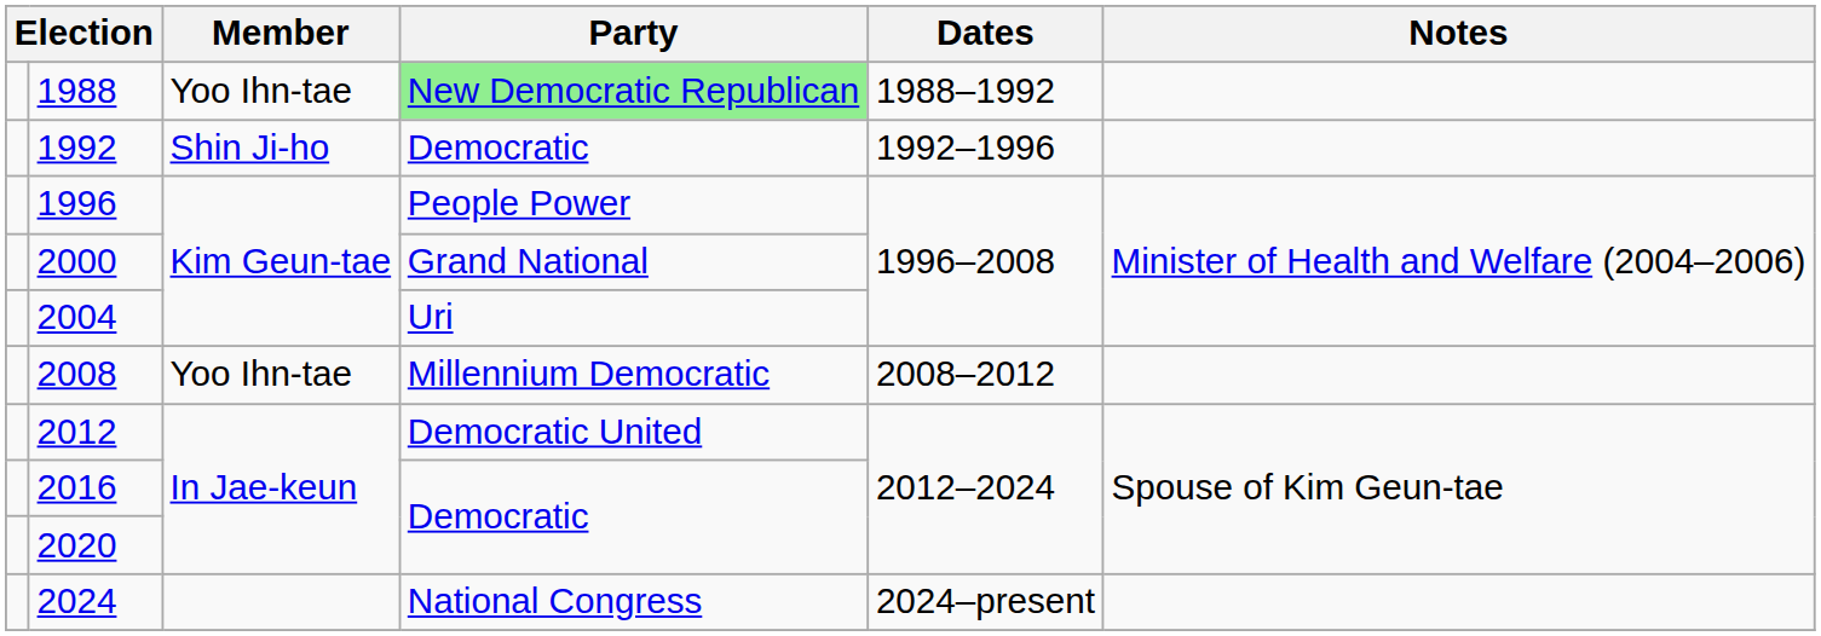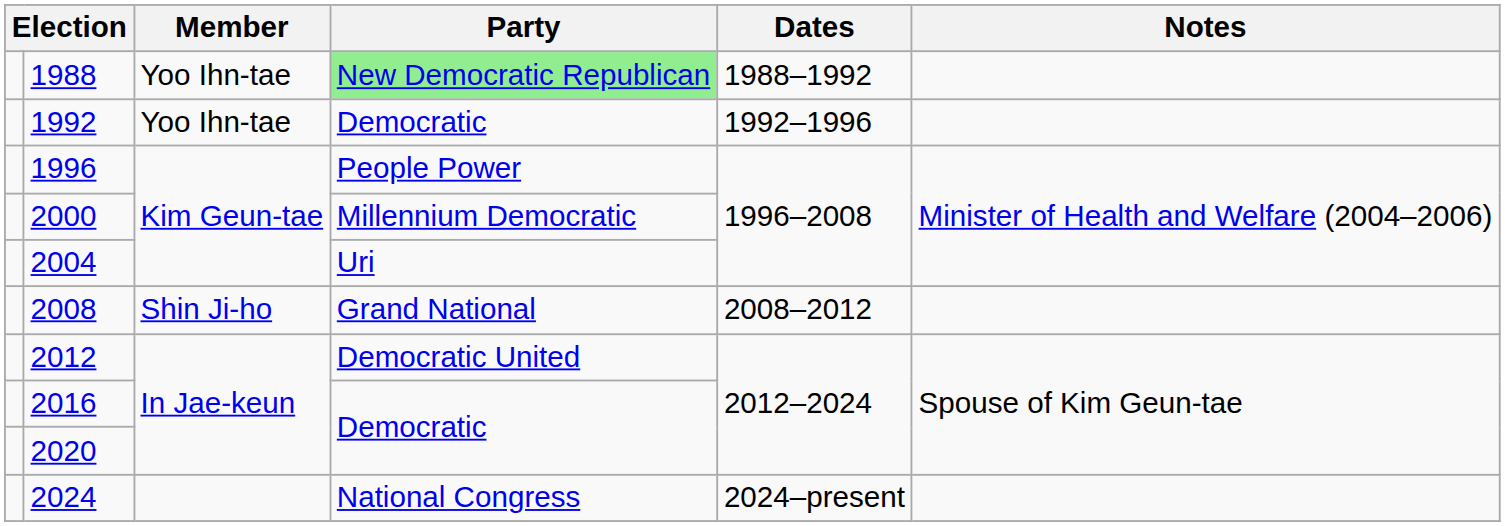1992 | Member: Shin Ji-ho -> Yoo Ihn-tae
2000 | Party: Grand National -> Millennium Democratic
2008 | Member: Yoo Ihn-tae -> Shin Ji-ho
2008 | Party: Millennium Democratic -> Grand National
